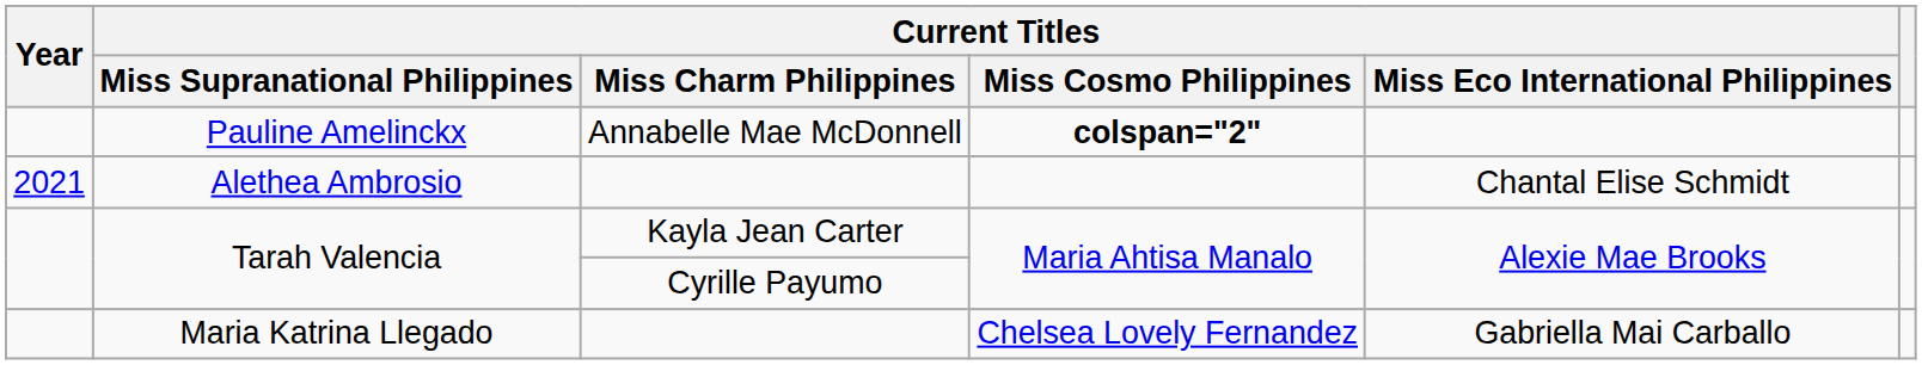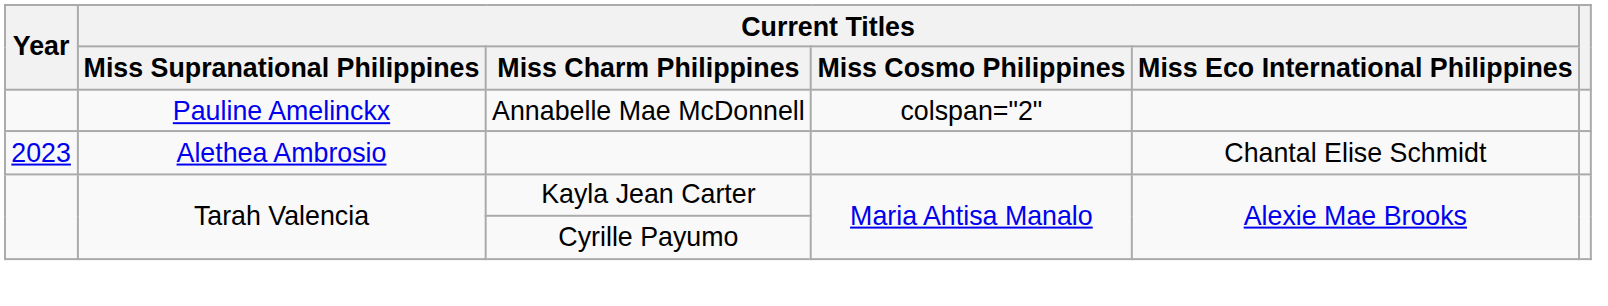Pauline Amelinckx | Current Titles / Miss Cosmo Philippines: bold -> normal
Alethea Ambrosio | Year: 2021 -> 2023
- row: Maria Katrina Llegado | Chelsea Lovely Fernandez | Gabriella Mai Carballo
